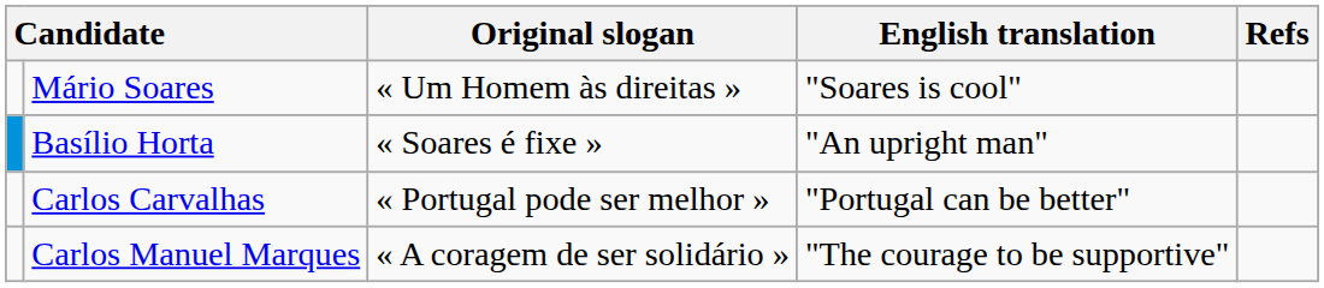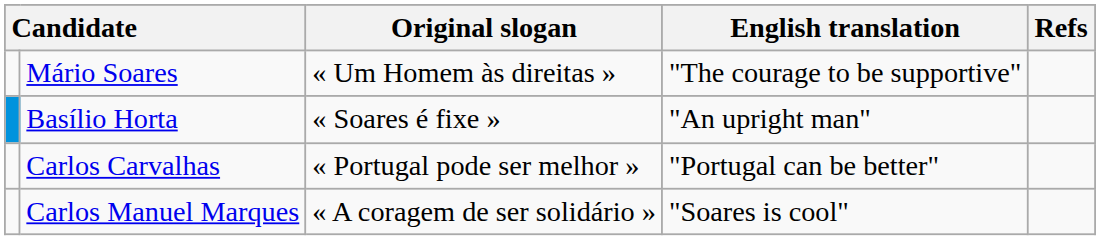Mário Soares | English translation: "Soares is cool" -> "The courage to be supportive"
Carlos Manuel Marques | English translation: "The courage to be supportive" -> "Soares is cool"
